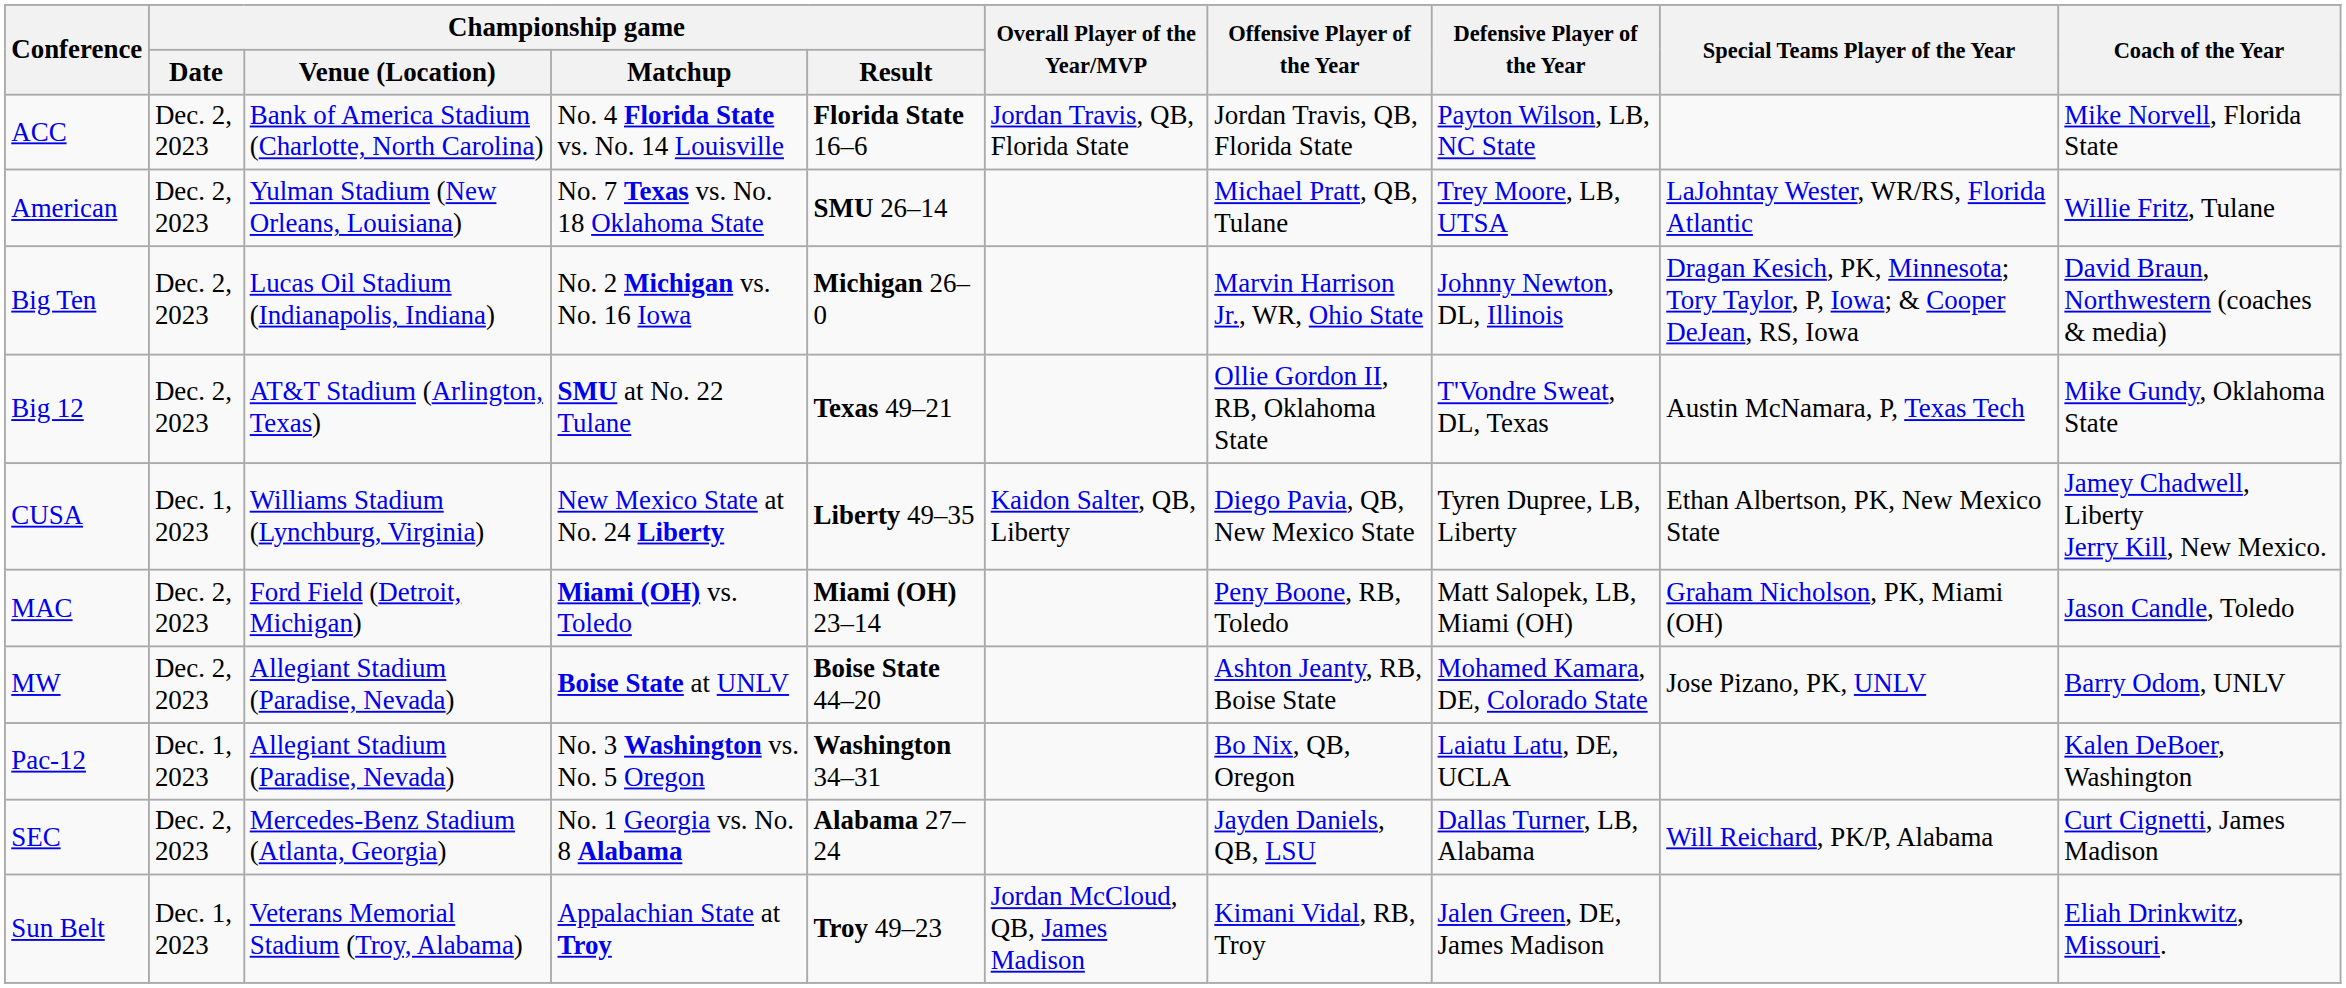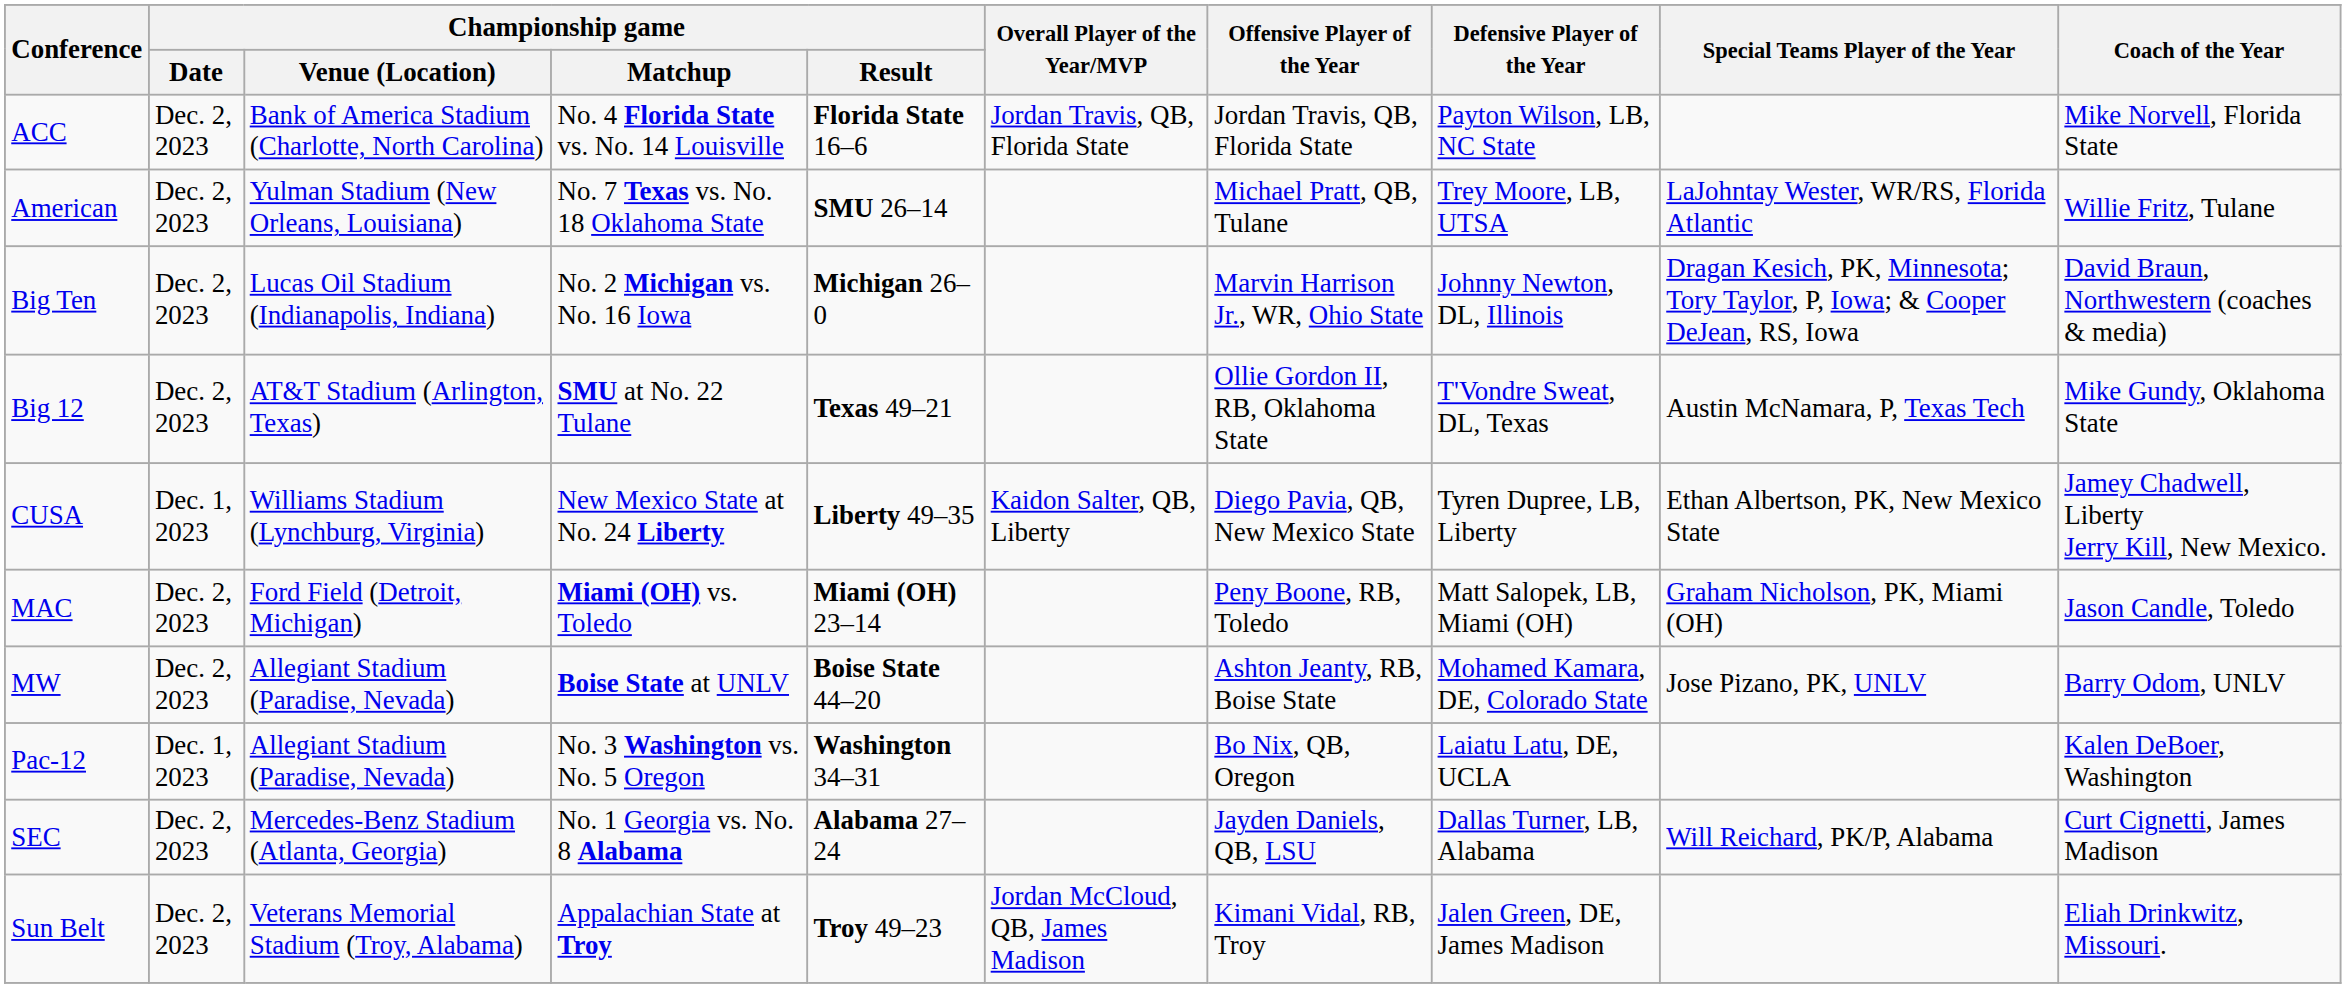Sun Belt | Championship game / Date: Dec. 1, 2023 -> Dec. 2, 2023
